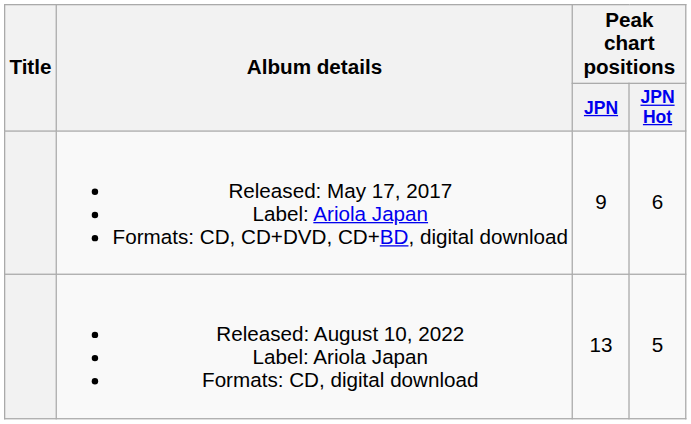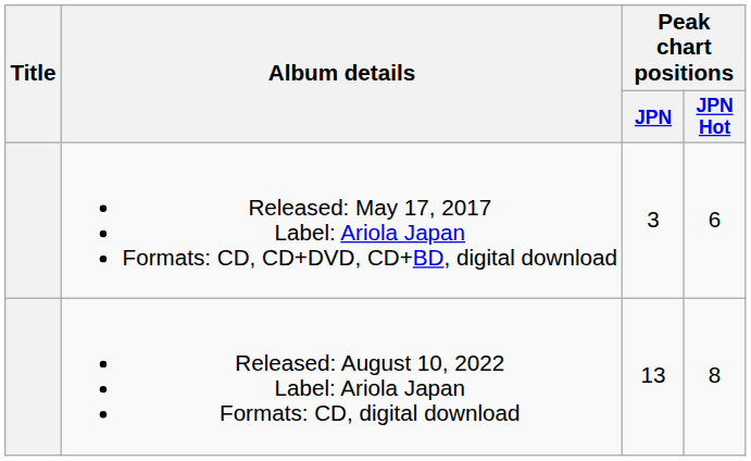row 3 | Peak chart positions / JPN: 9 -> 3
row 4 | Peak chart positions / JPN Hot: 5 -> 8
